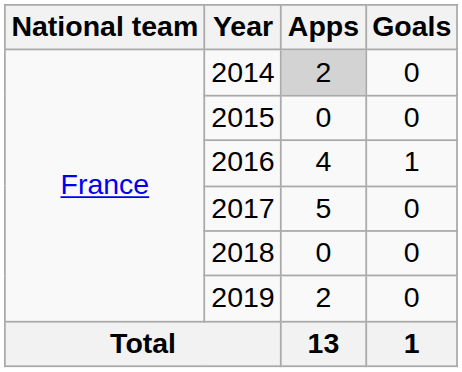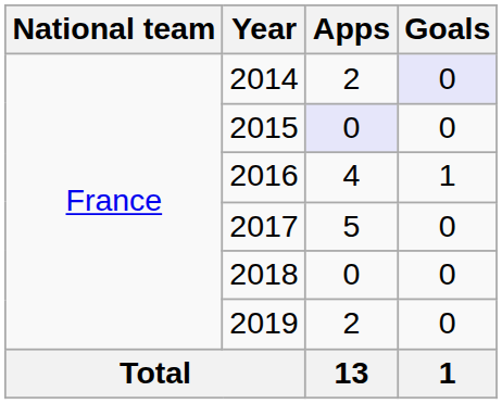2014 | Apps: lightgrey background -> no background
2014 | Goals: no background -> lavender background
2015 | Apps: no background -> lavender background
